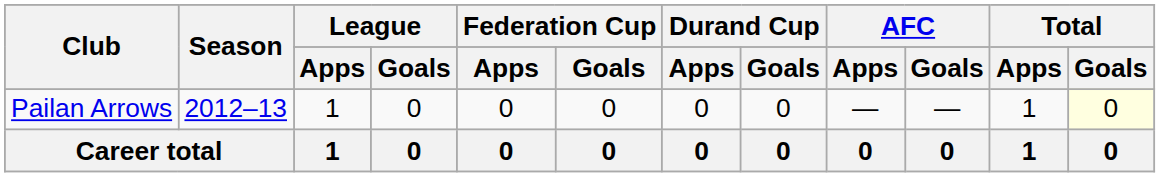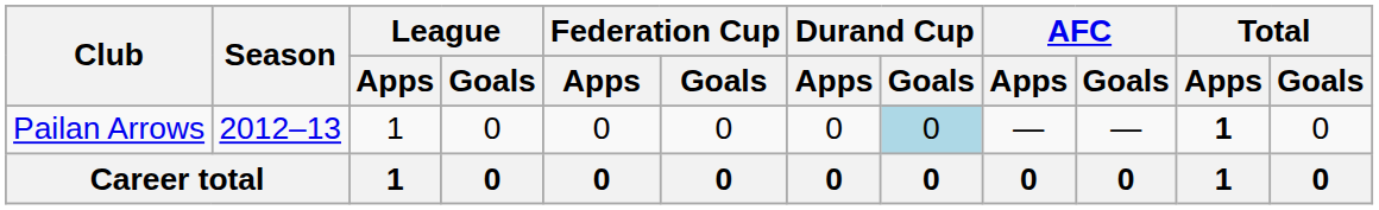Pailan Arrows | Durand Cup / Goals: no background -> lightblue background
Pailan Arrows | Total / Apps: normal -> bold
Pailan Arrows | Total / Goals: lightyellow background -> no background
